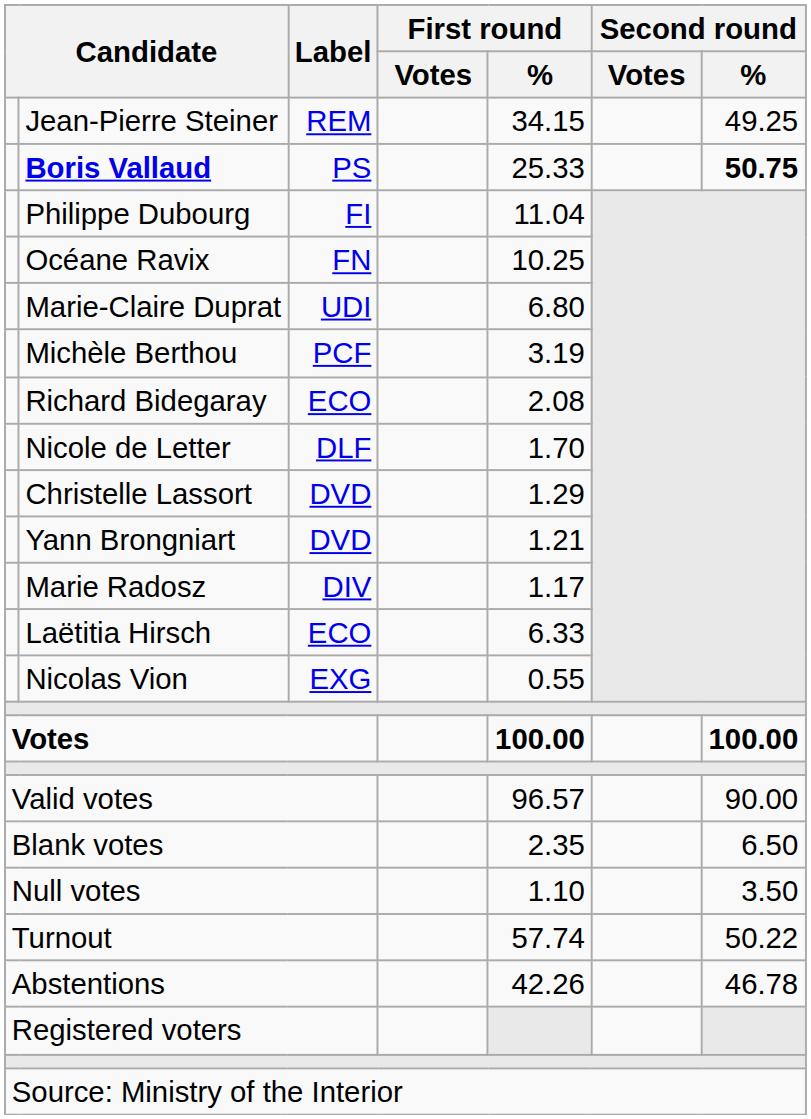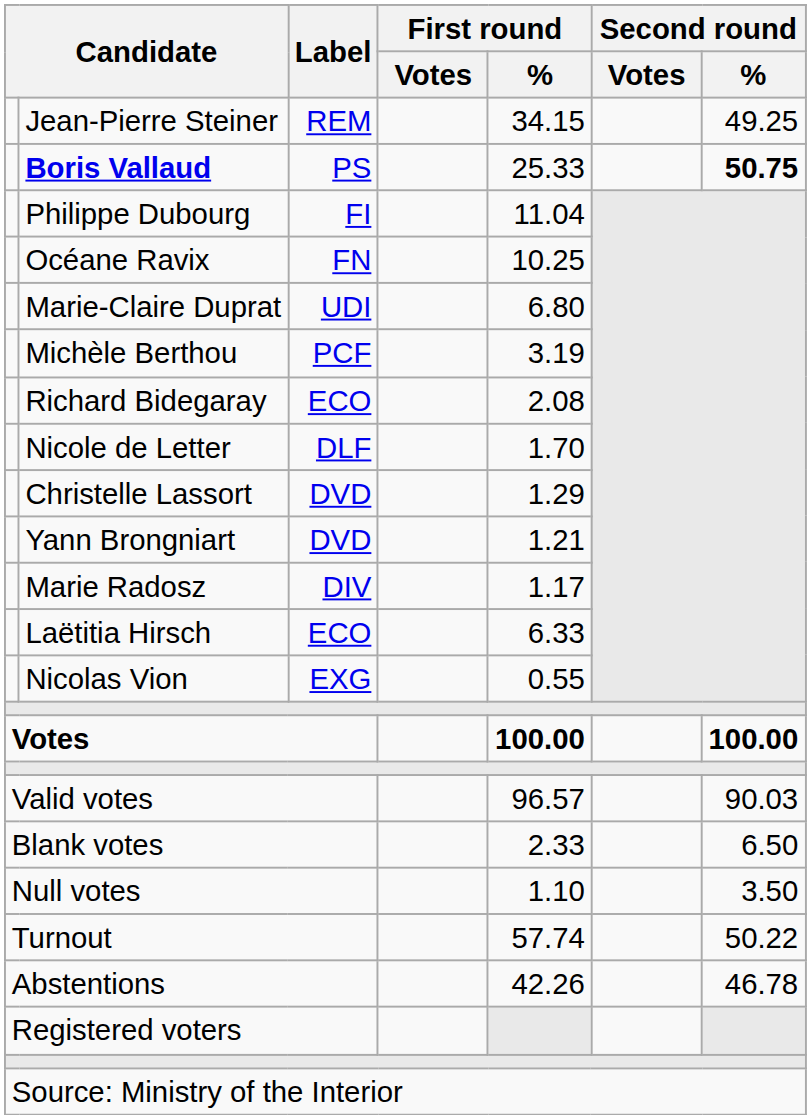Valid votes | Second round / %: 90.00 -> 90.03
Blank votes | First round / %: 2.35 -> 2.33
